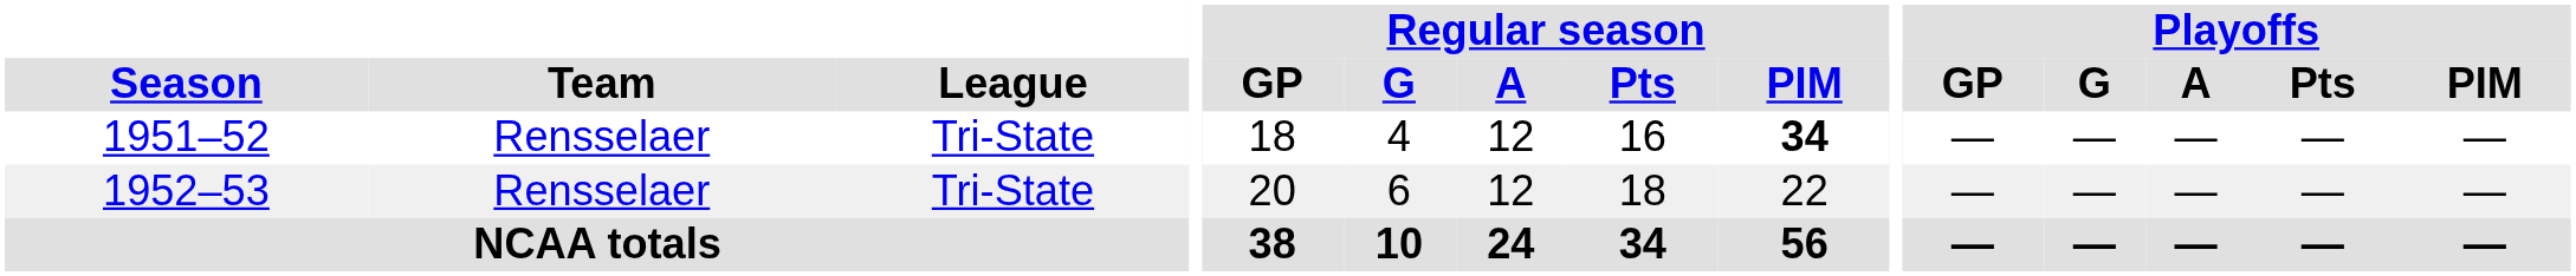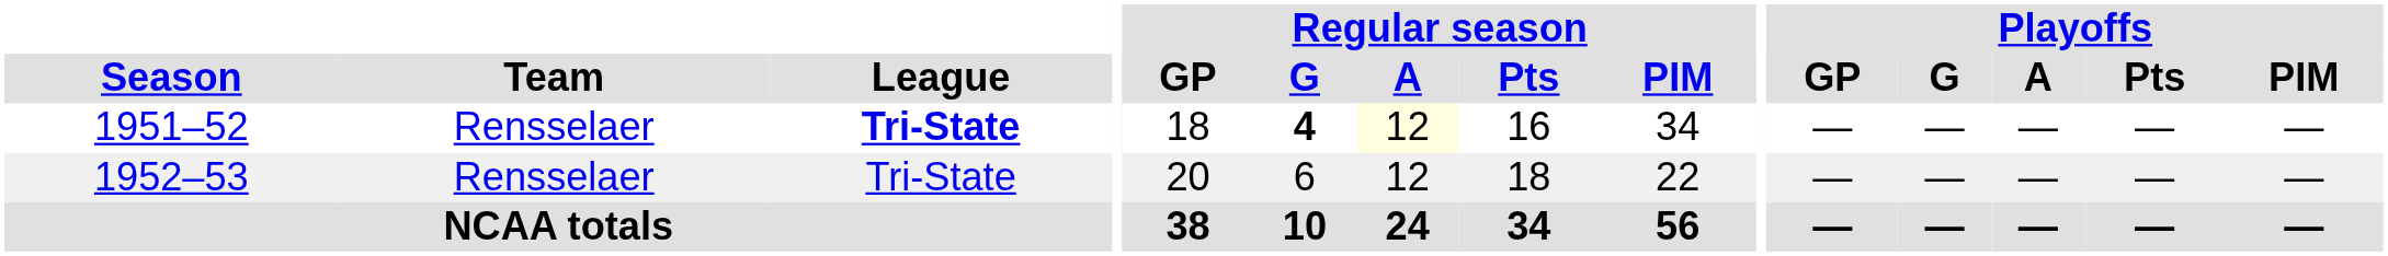1951–52 | League: normal -> bold
1951–52 | Regular season / G: normal -> bold
1951–52 | Regular season / A: no background -> lightyellow background
1951–52 | Regular season / PIM: bold -> normal
